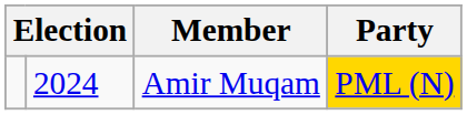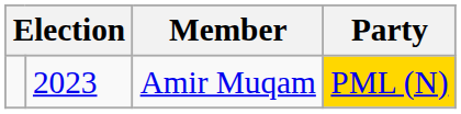Amir Muqam | column 2: 2024 -> 2023
